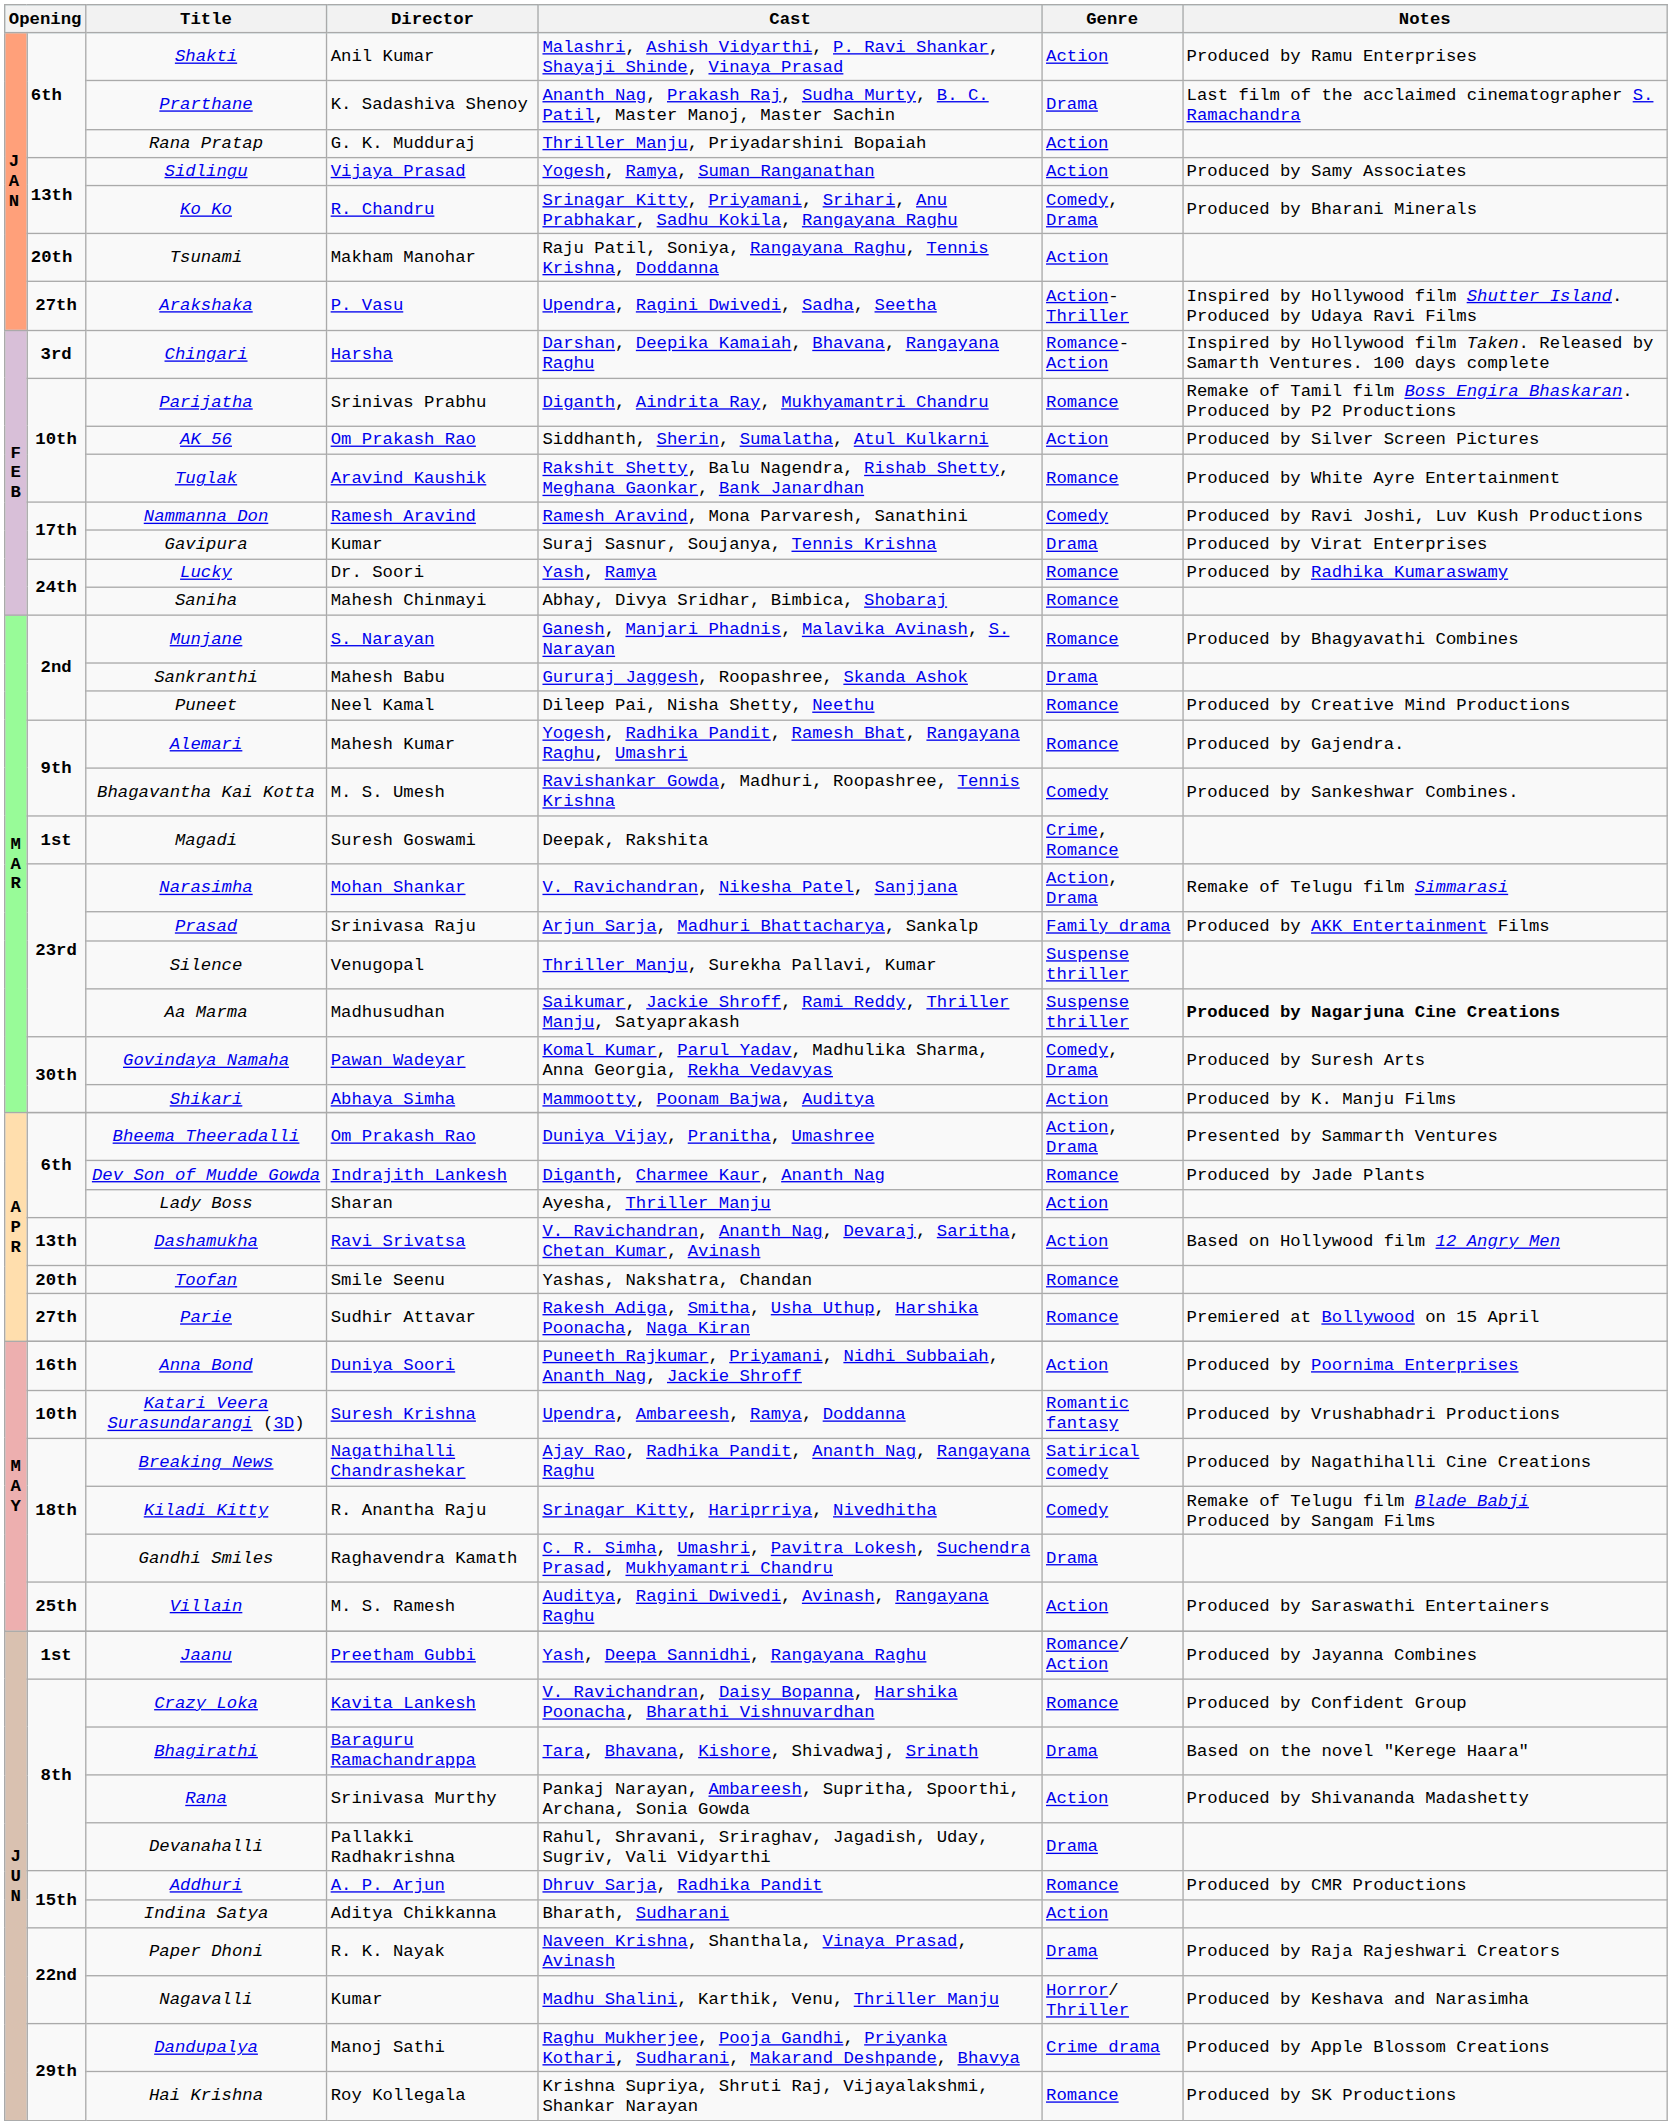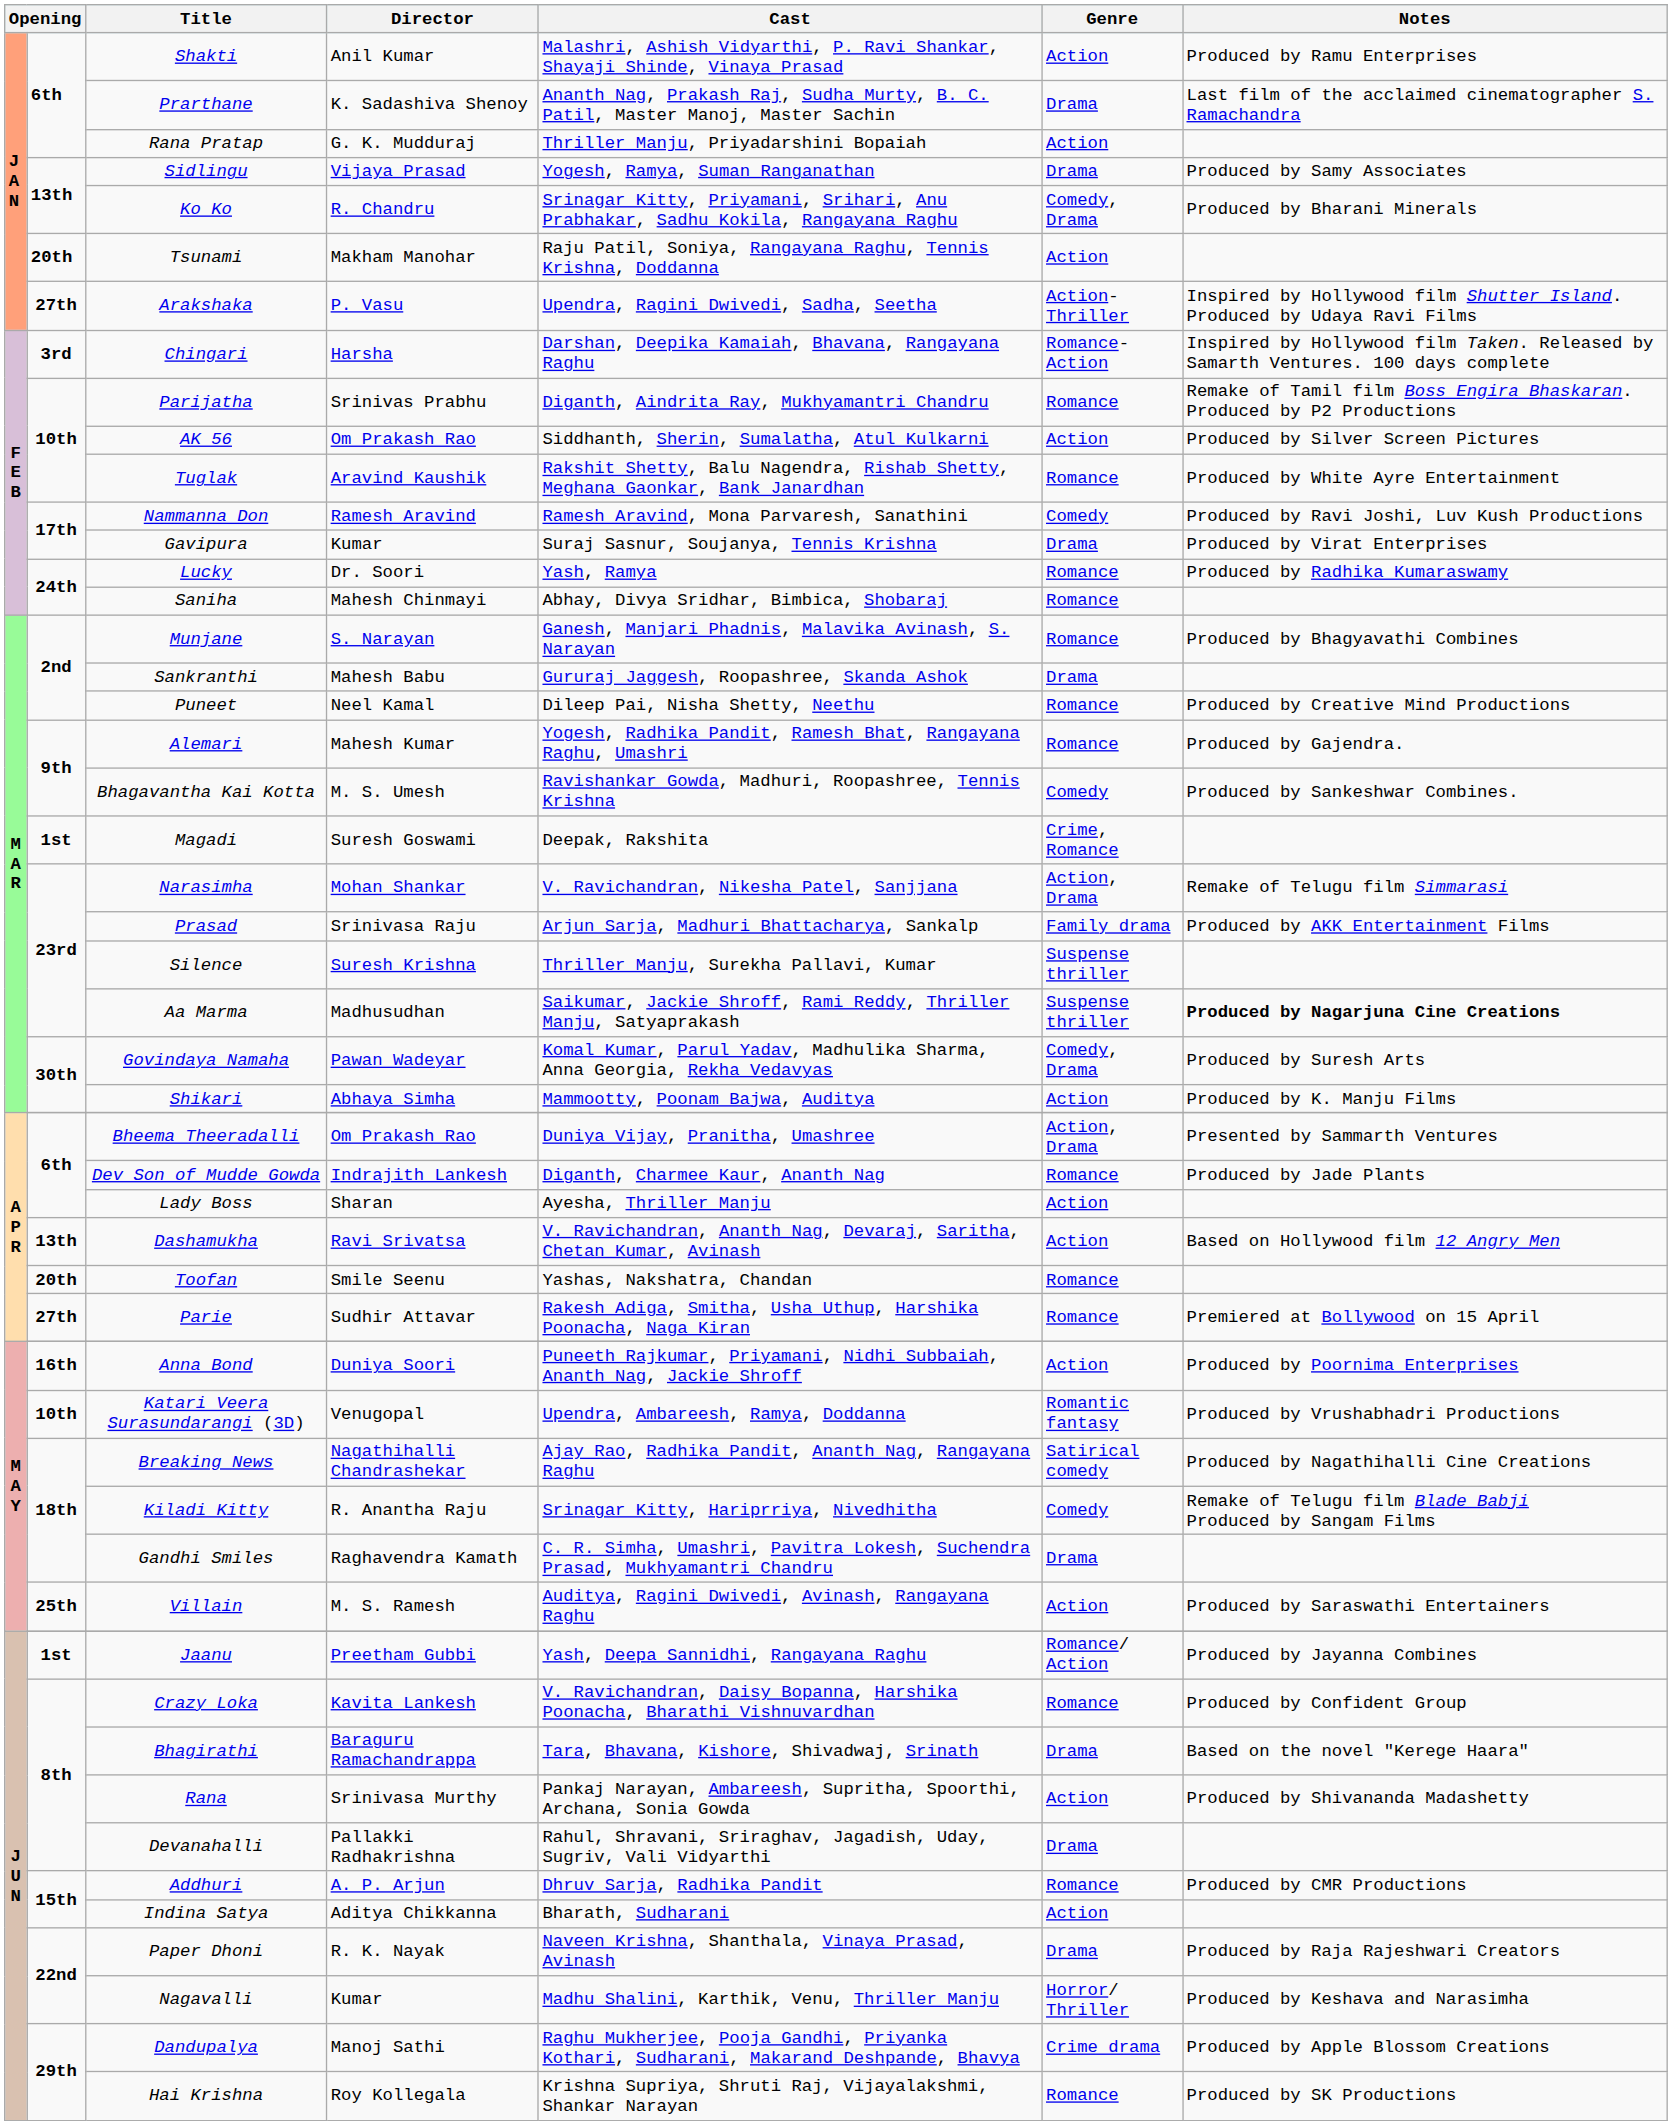Sidlingu | Genre: Action -> Drama
Silence | Director: Venugopal -> Suresh Krishna
Katari Veera Surasundarangi (3D) | Director: Suresh Krishna -> Venugopal
